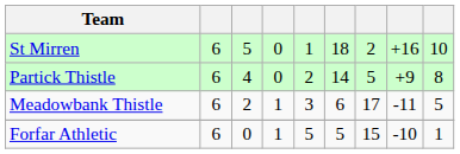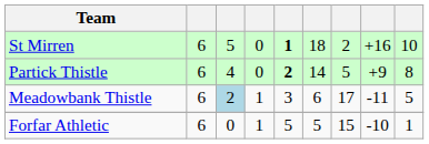St Mirren | column 5: normal -> bold
Partick Thistle | column 5: normal -> bold
Meadowbank Thistle | column 3: no background -> lightblue background
